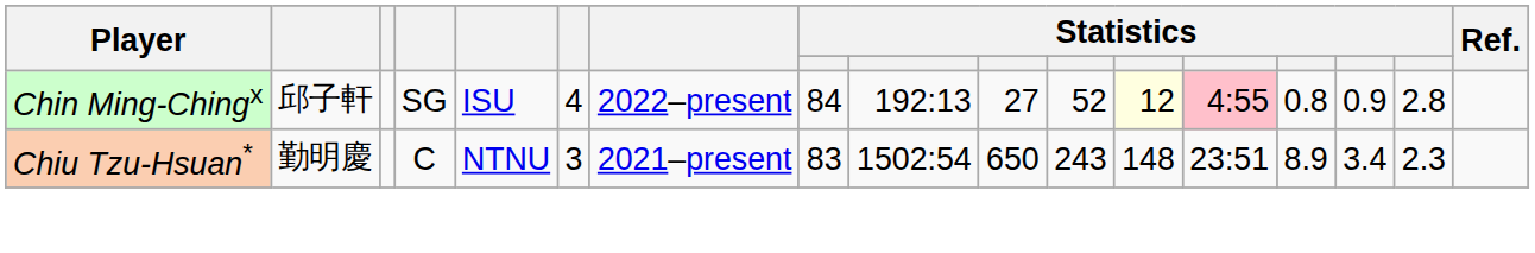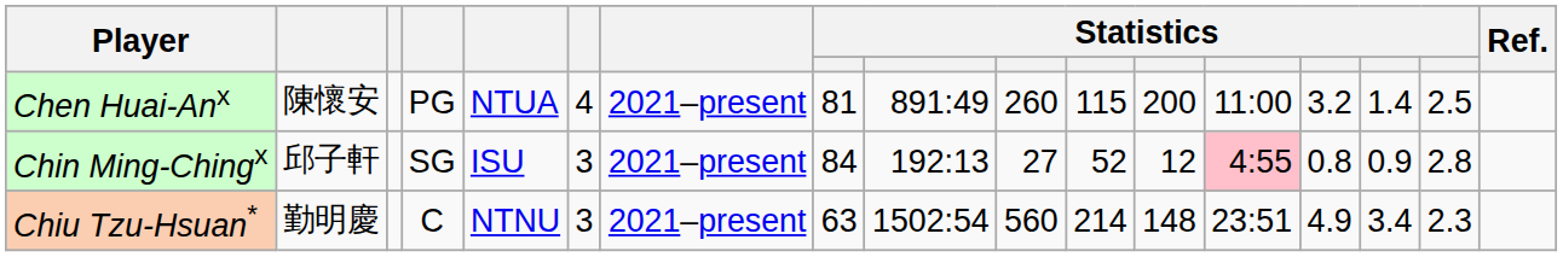+ row: Chen Huai-Anx | 陳懷安 | PG | NTUA | 4 | 2021–present | 81 | 891:49 | 260 | 115 | 200 | 11:00 | 3.2 | 1.4 | 2.5
Chin Ming-Chingx | column 6: 4 -> 3
Chin Ming-Chingx | column 7: 2022–present -> 2021–present
Chin Ming-Chingx | column 12: lightyellow background -> no background
Chiu Tzu-Hsuan* | column 8: 83 -> 63
Chiu Tzu-Hsuan* | column 10: 650 -> 560
Chiu Tzu-Hsuan* | column 11: 243 -> 214
Chiu Tzu-Hsuan* | column 14: 8.9 -> 4.9
